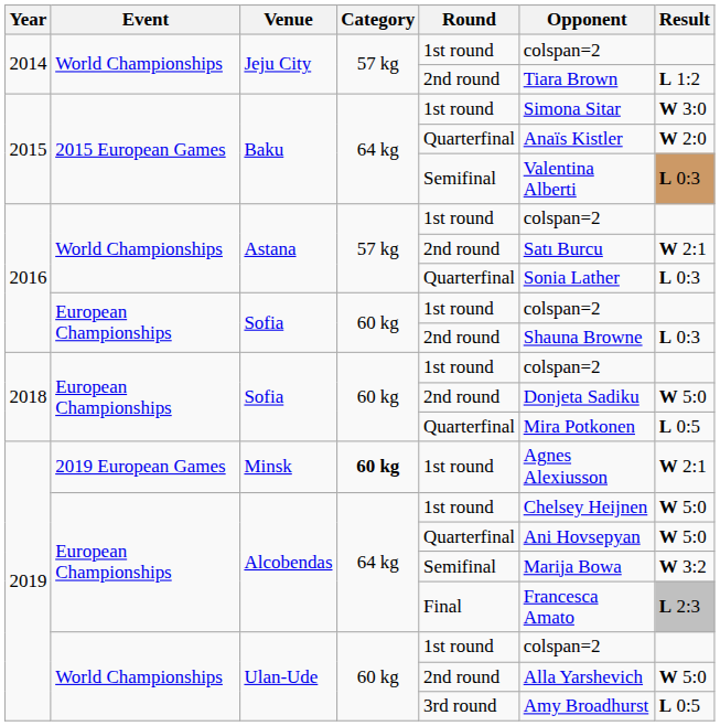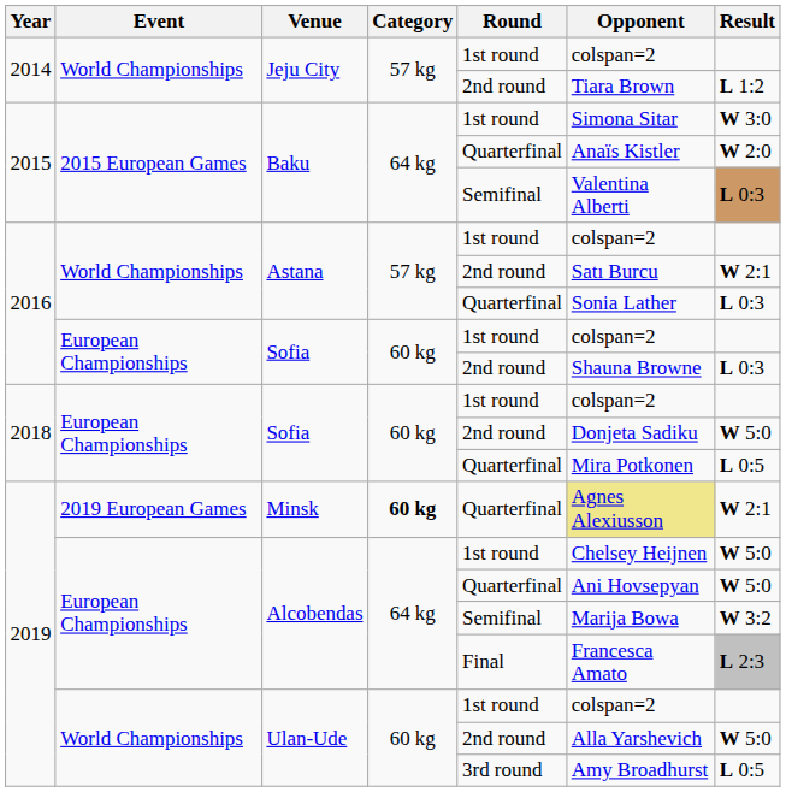Minsk | Round: 1st round -> Quarterfinal
Minsk | Opponent: no background -> khaki background
